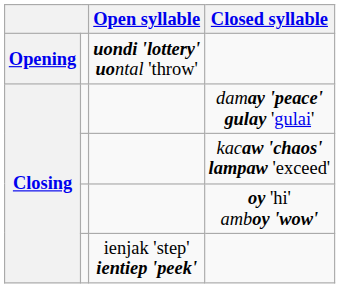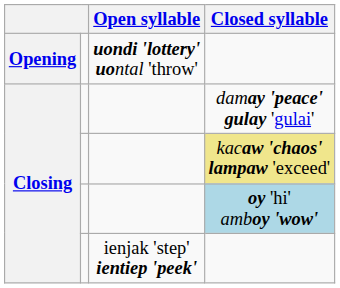kacaw 'chaos' lampaw 'exceed' | Closed syllable: no background -> khaki background
oy 'hi' amboy 'wow' | Closed syllable: no background -> lightblue background
